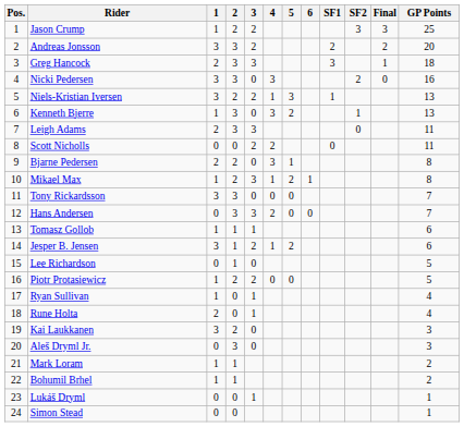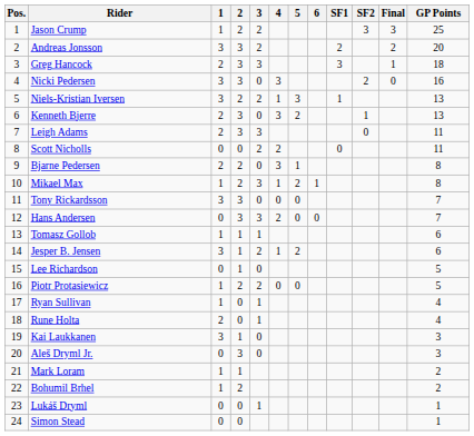Kenneth Bjerre | 1: 1 -> 2
Kai Laukkanen | 2: 2 -> 1
Bohumil Brhel | 2: 1 -> 2
